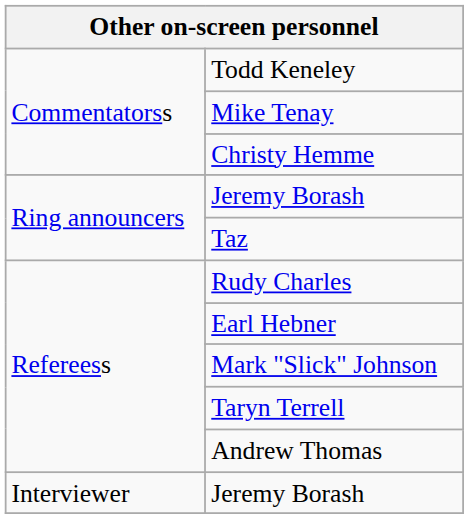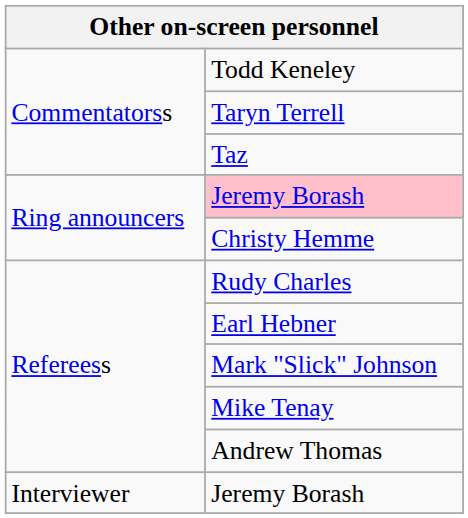row 3 | column 2: Mike Tenay -> Taryn Terrell
row 4 | column 2: Christy Hemme -> Taz
row 5 | column 2: no background -> pink background
row 6 | column 2: Taz -> Christy Hemme
row 10 | column 2: Taryn Terrell -> Mike Tenay
